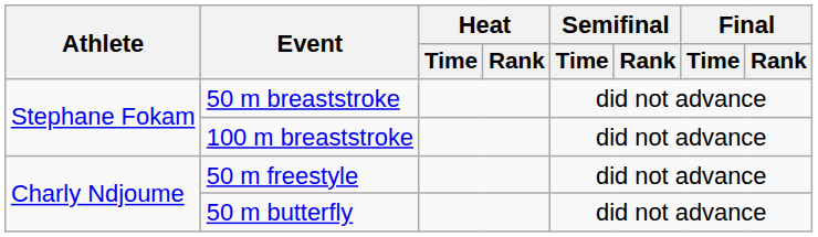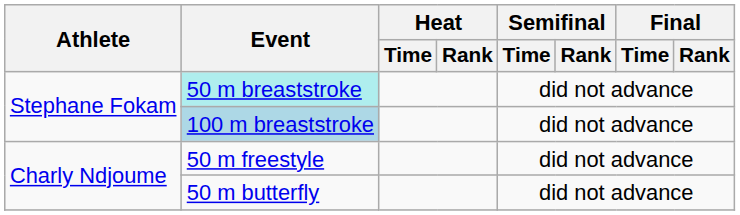50 m breaststroke | Event: no background -> paleturquoise background
100 m breaststroke | Event: no background -> lightblue background
